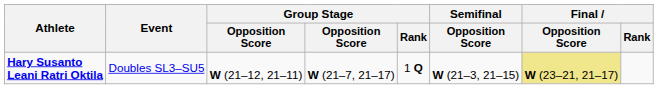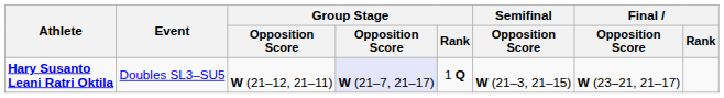Hary Susanto Leani Ratri Oktila | column 4: no background -> lavender background
Hary Susanto Leani Ratri Oktila | Final / Opposition Score: khaki background -> no background
